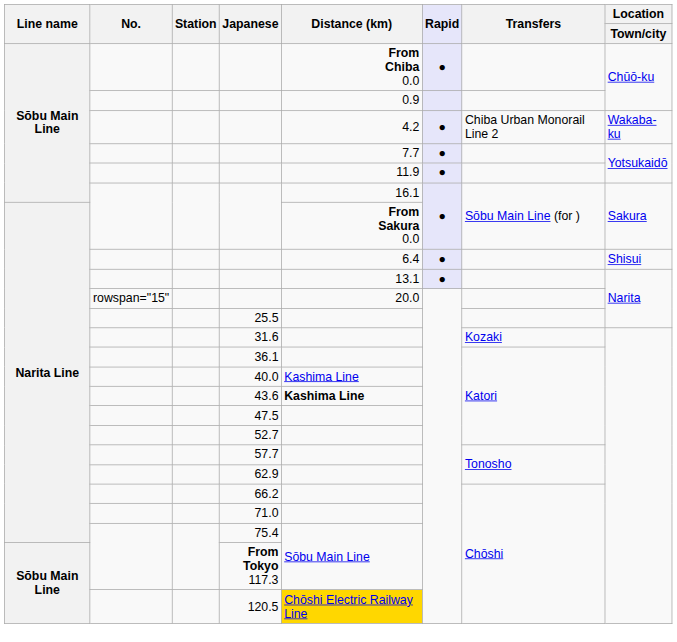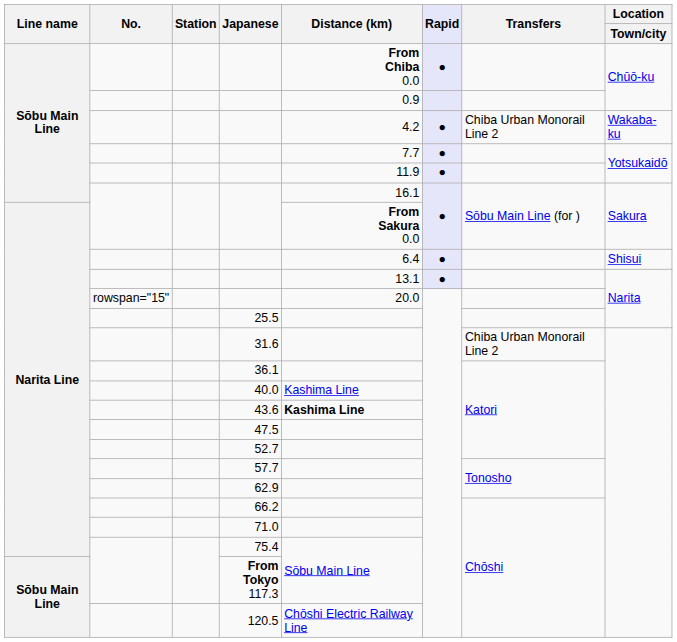31.6 | Transfers: Kozaki -> Chiba Urban Monorail Line 2
120.5 | Distance (km): gold background -> no background
